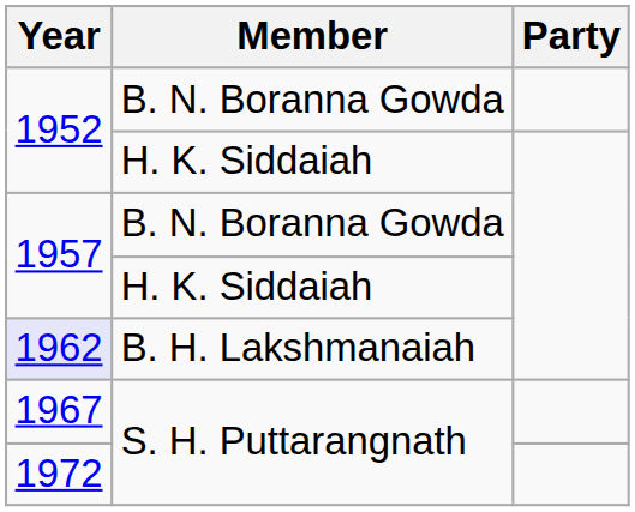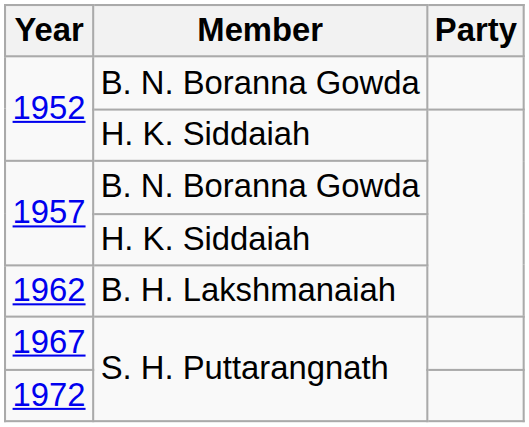1962 | Year: lavender background -> no background
